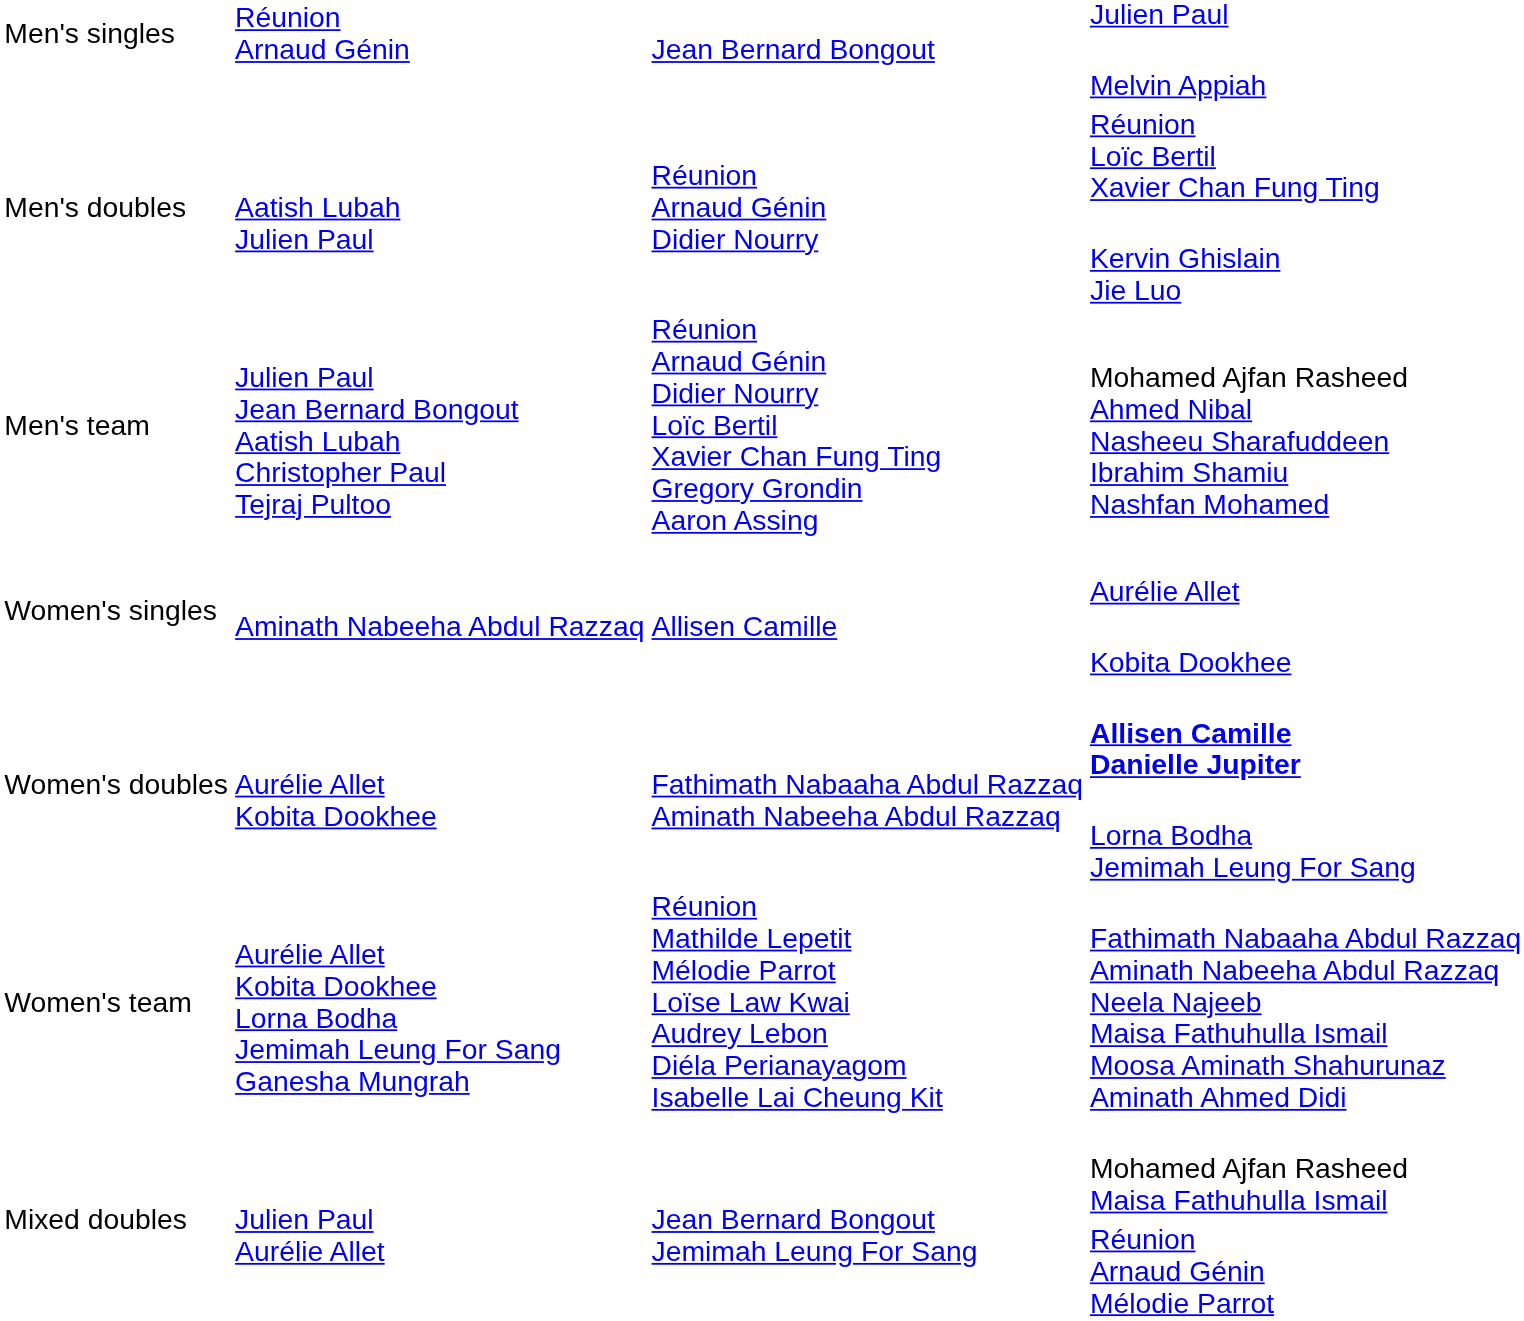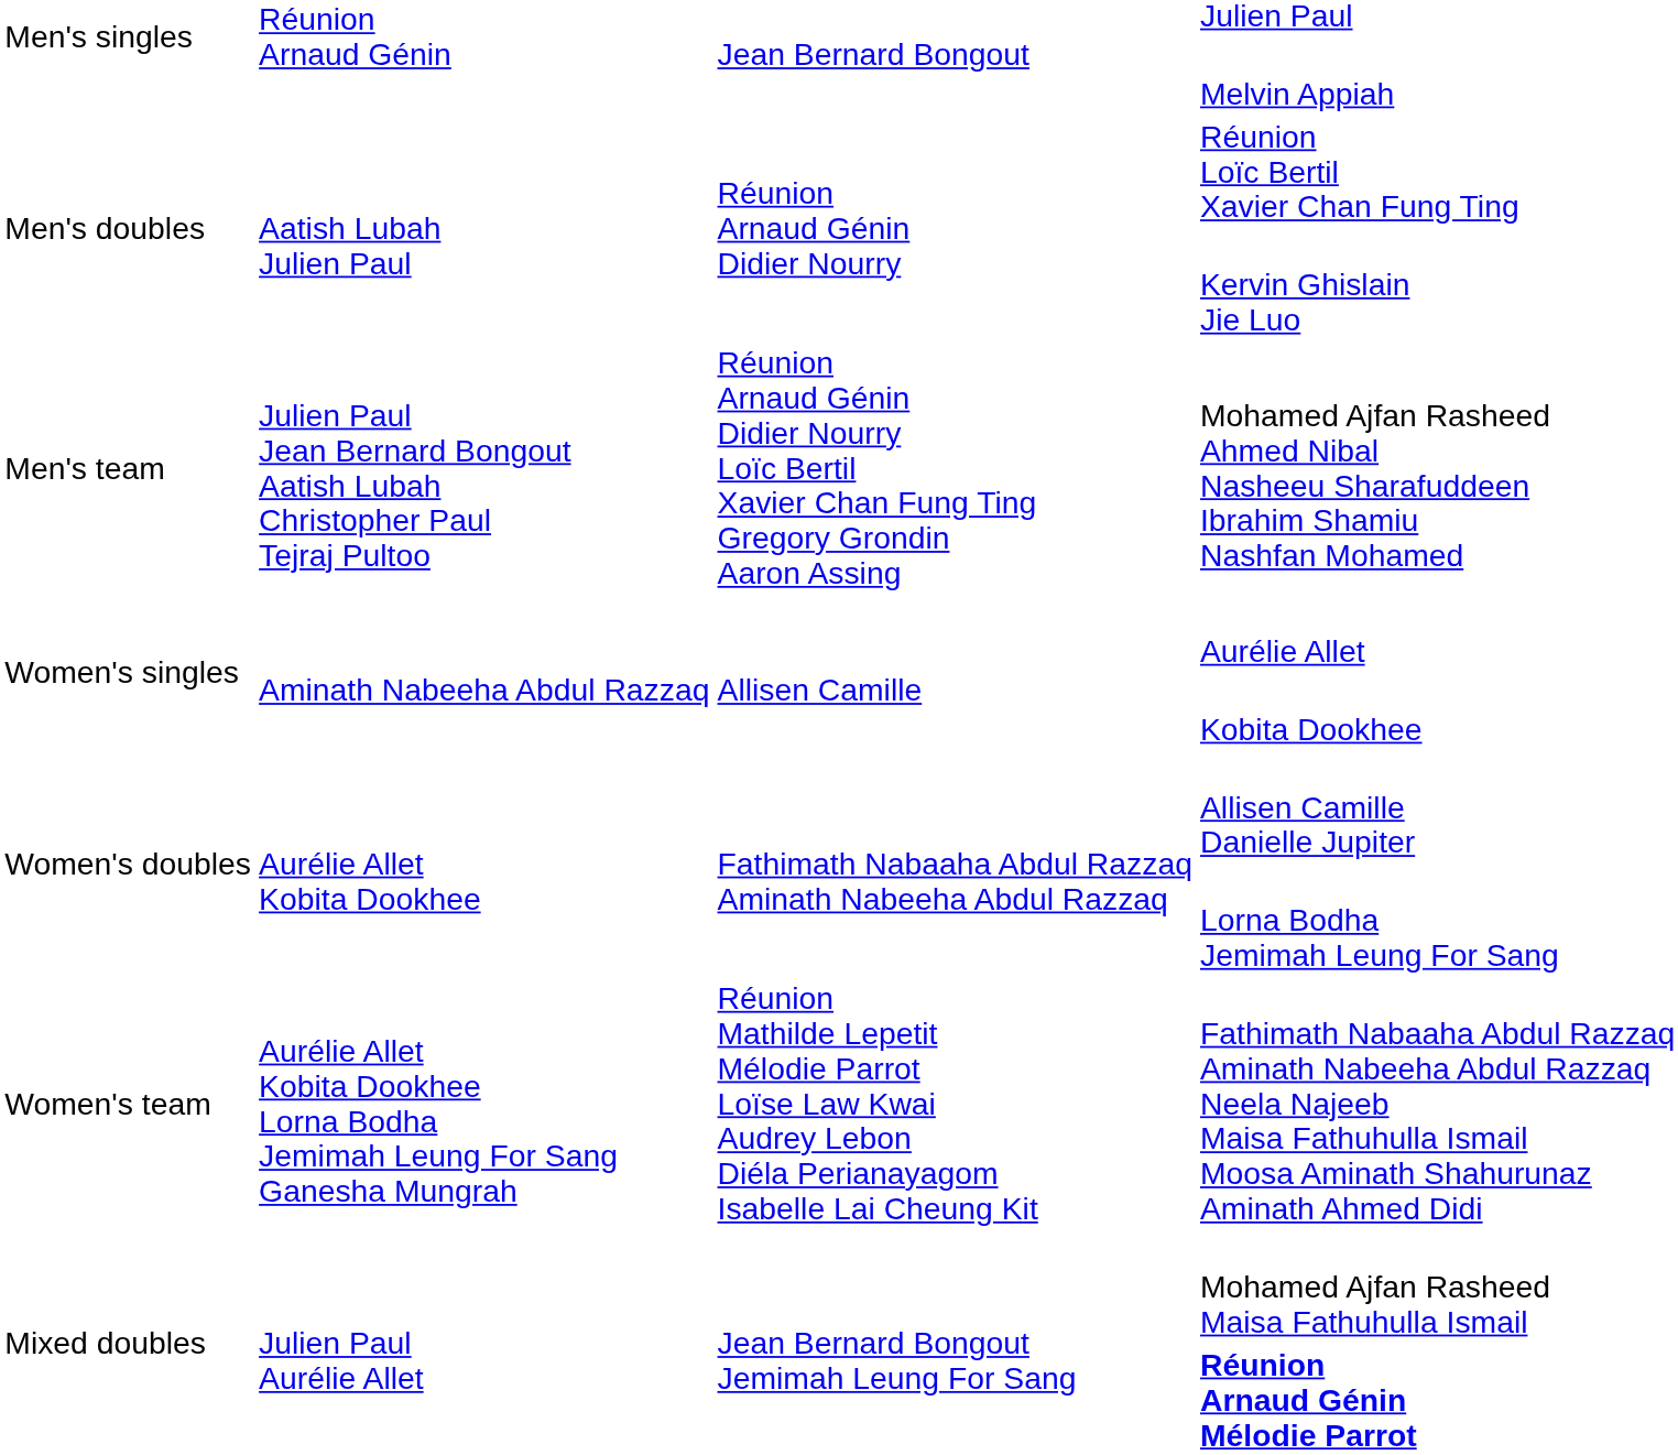Allisen Camille Danielle Jupiter | column 4: bold -> normal
Réunion Arnaud Génin Mélodie Parrot | column 4: normal -> bold
